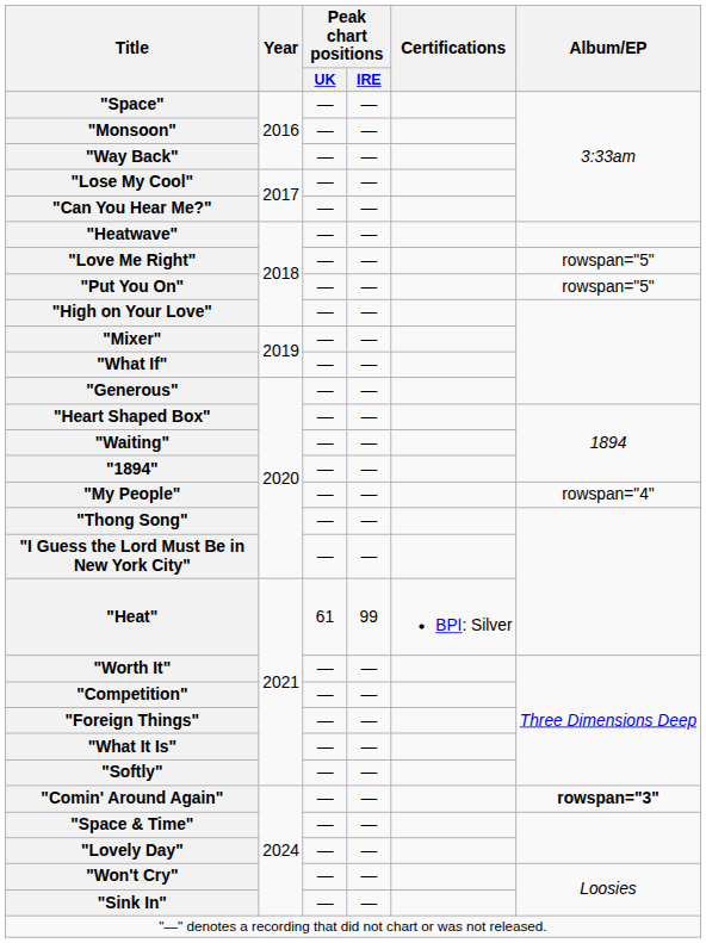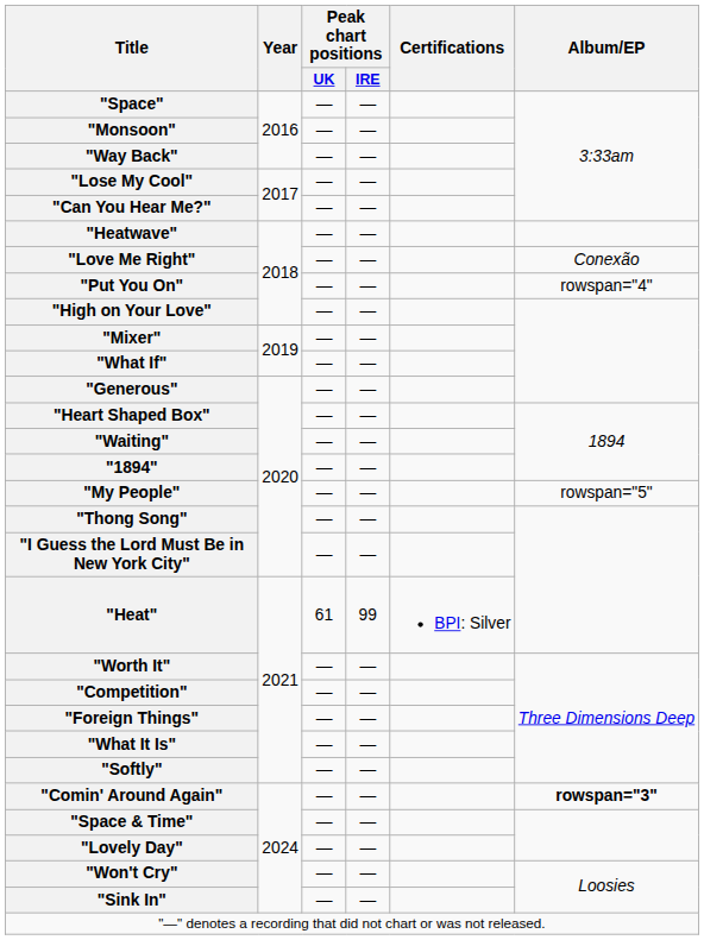"Love Me Right" | Album/EP: rowspan="5" -> Conexão
"Put You On" | Album/EP: rowspan="5" -> rowspan="4"
"My People" | Album/EP: rowspan="4" -> rowspan="5"
